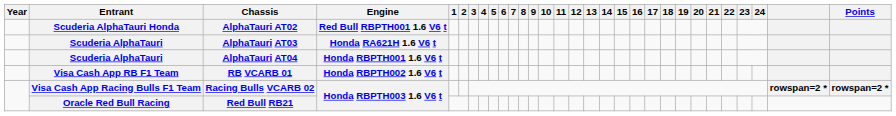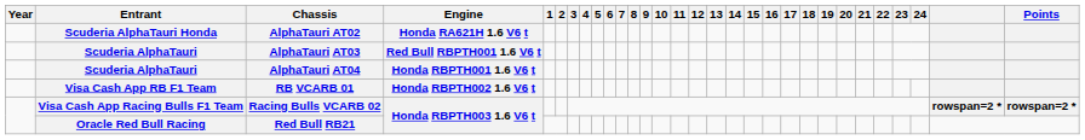AlphaTauri AT02 | Engine: Red Bull RBPTH001 1.6 V6 t -> Honda RA621H 1.6 V6 t
AlphaTauri AT03 | Engine: Honda RA621H 1.6 V6 t -> Red Bull RBPTH001 1.6 V6 t
